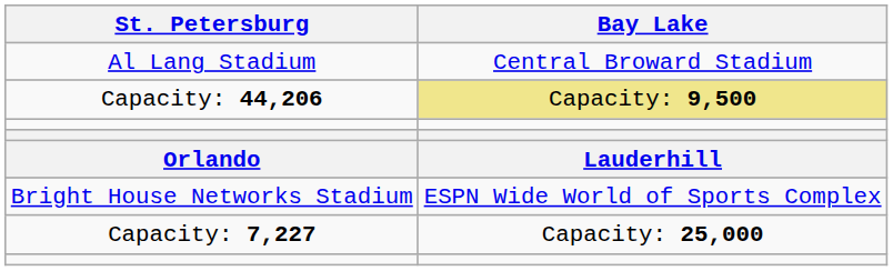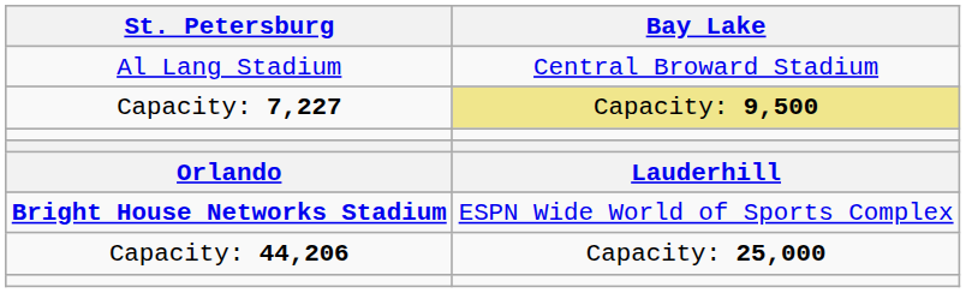row 3 | St. Petersburg: Capacity: 44,206 -> Capacity: 7,227
row 7 | St. Petersburg: normal -> bold
row 8 | St. Petersburg: Capacity: 7,227 -> Capacity: 44,206
